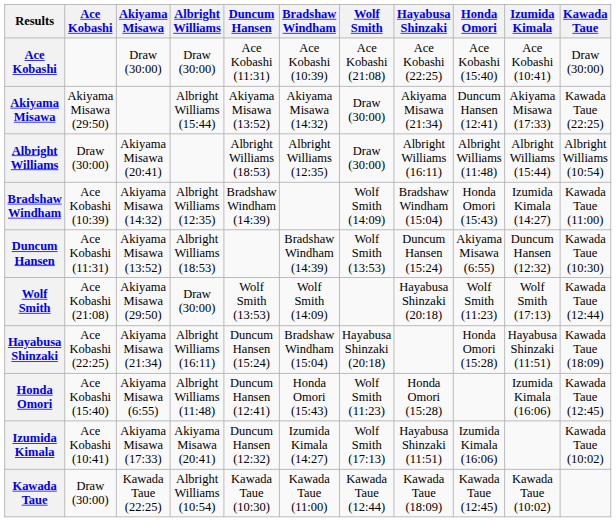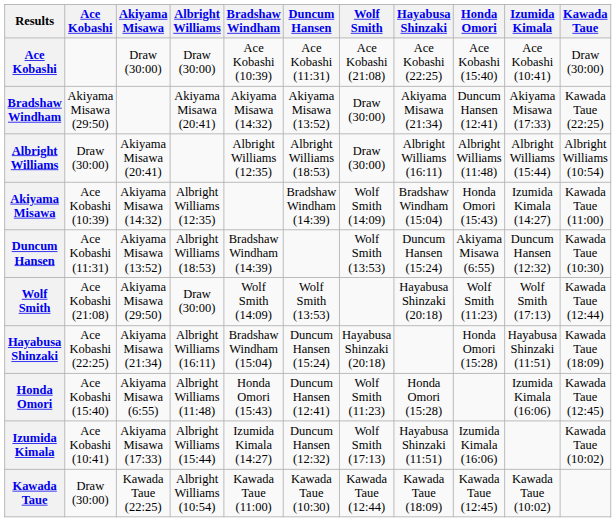columns swapped: Bradshaw Windham <-> Duncum Hansen
row 3 | Results: Akiyama Misawa -> Bradshaw Windham
row 3 | Albright Williams: Albright Williams (15:44) -> Akiyama Misawa (20:41)
row 5 | Results: Bradshaw Windham -> Akiyama Misawa
row 10 | Albright Williams: Akiyama Misawa (20:41) -> Albright Williams (15:44)
